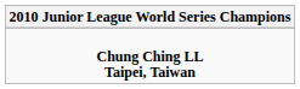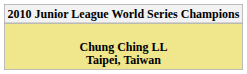row 2 | column 1: no background -> khaki background
